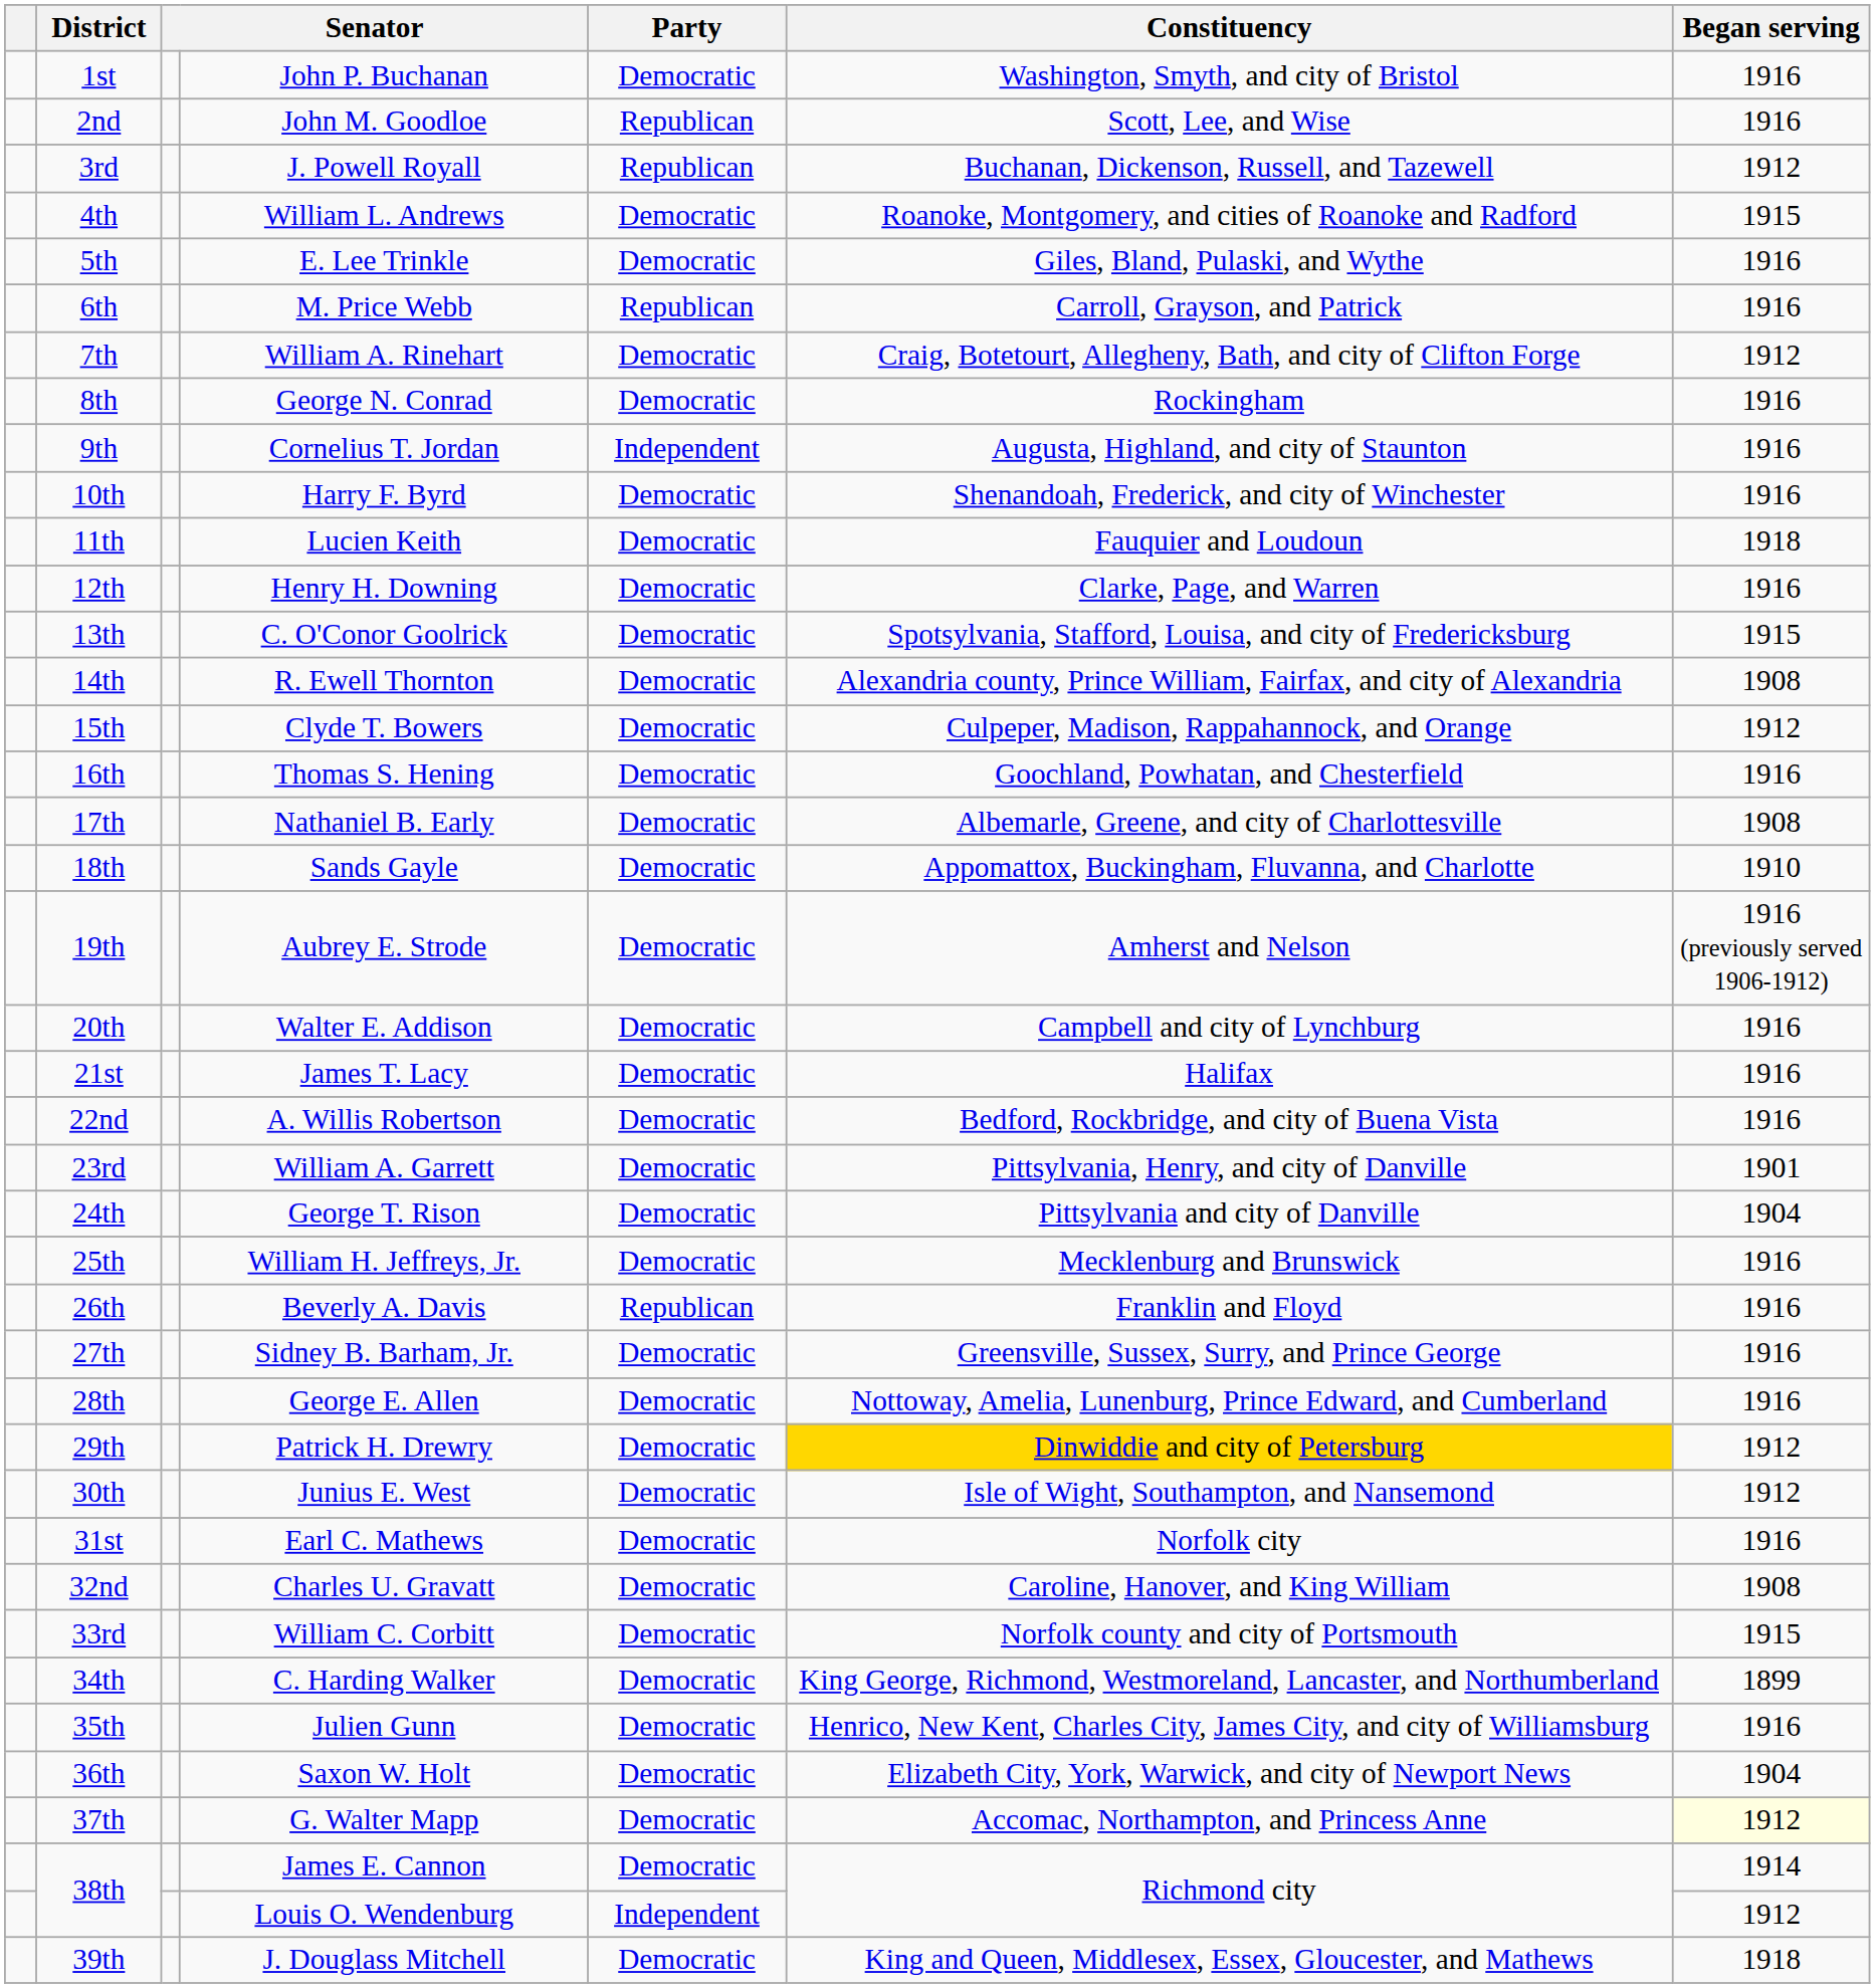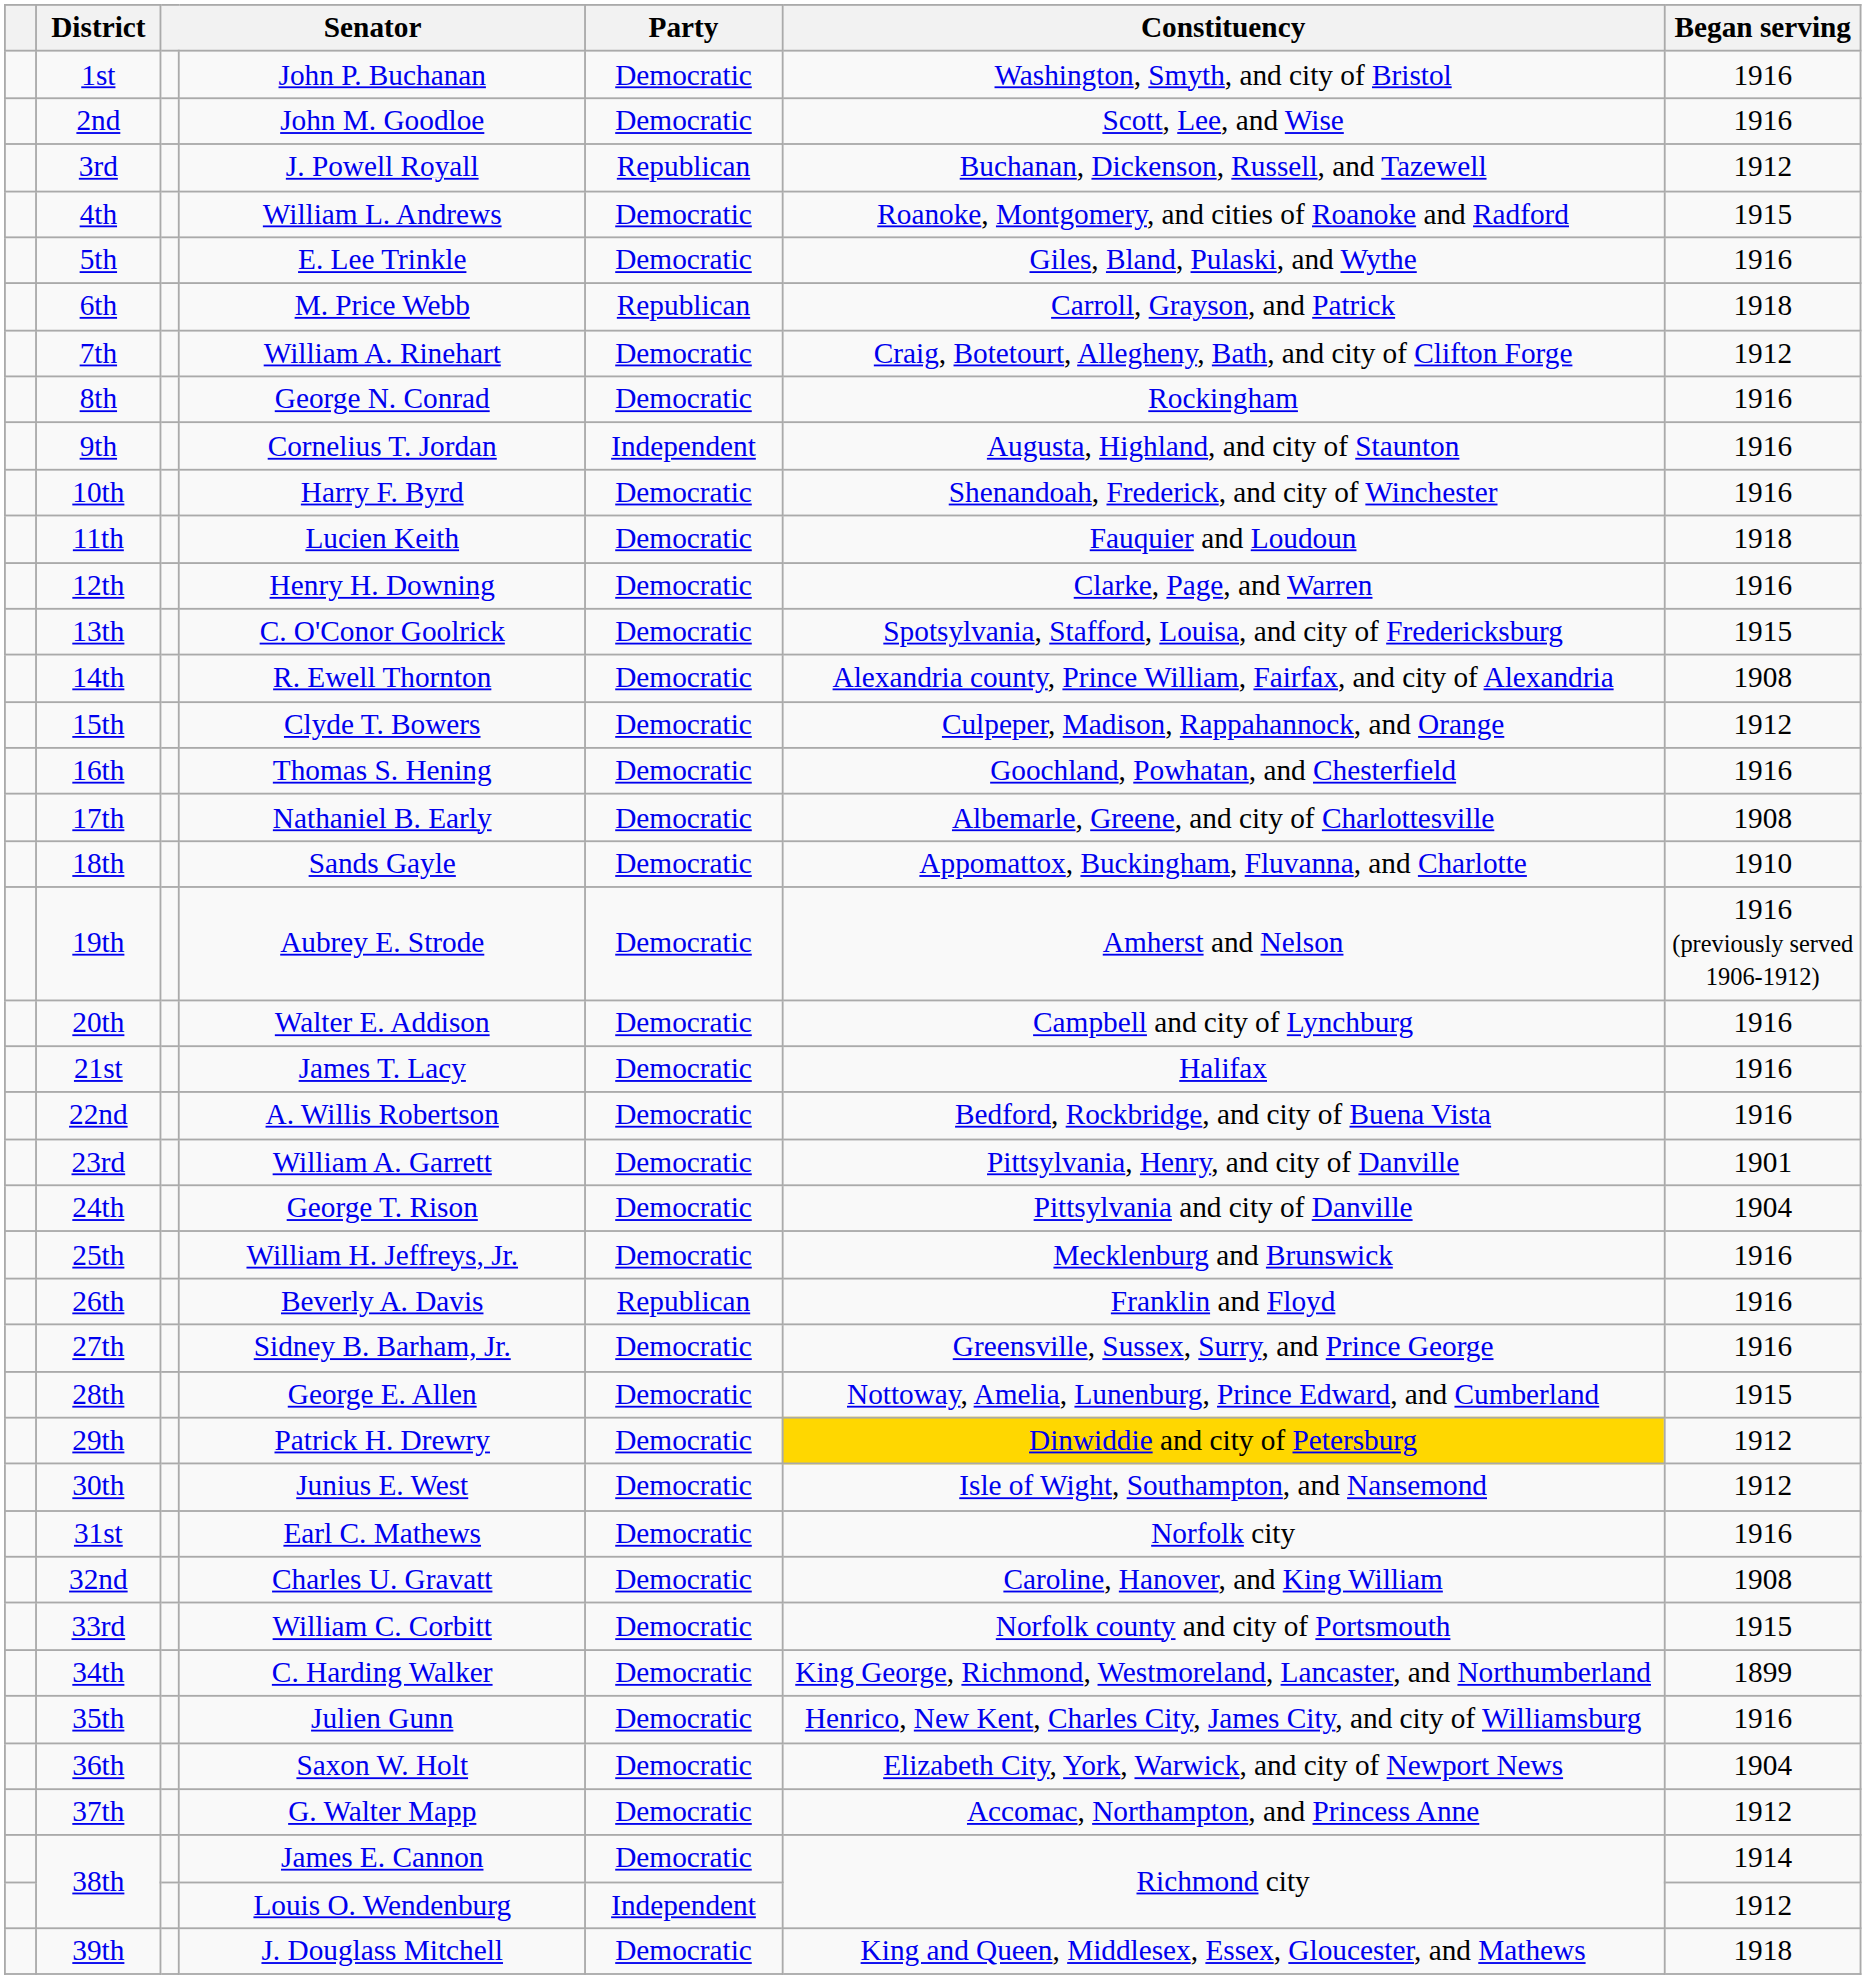John M. Goodloe | Party: Republican -> Democratic
M. Price Webb | Began serving: 1916 -> 1918
George E. Allen | Began serving: 1916 -> 1915
G. Walter Mapp | Began serving: lightyellow background -> no background
